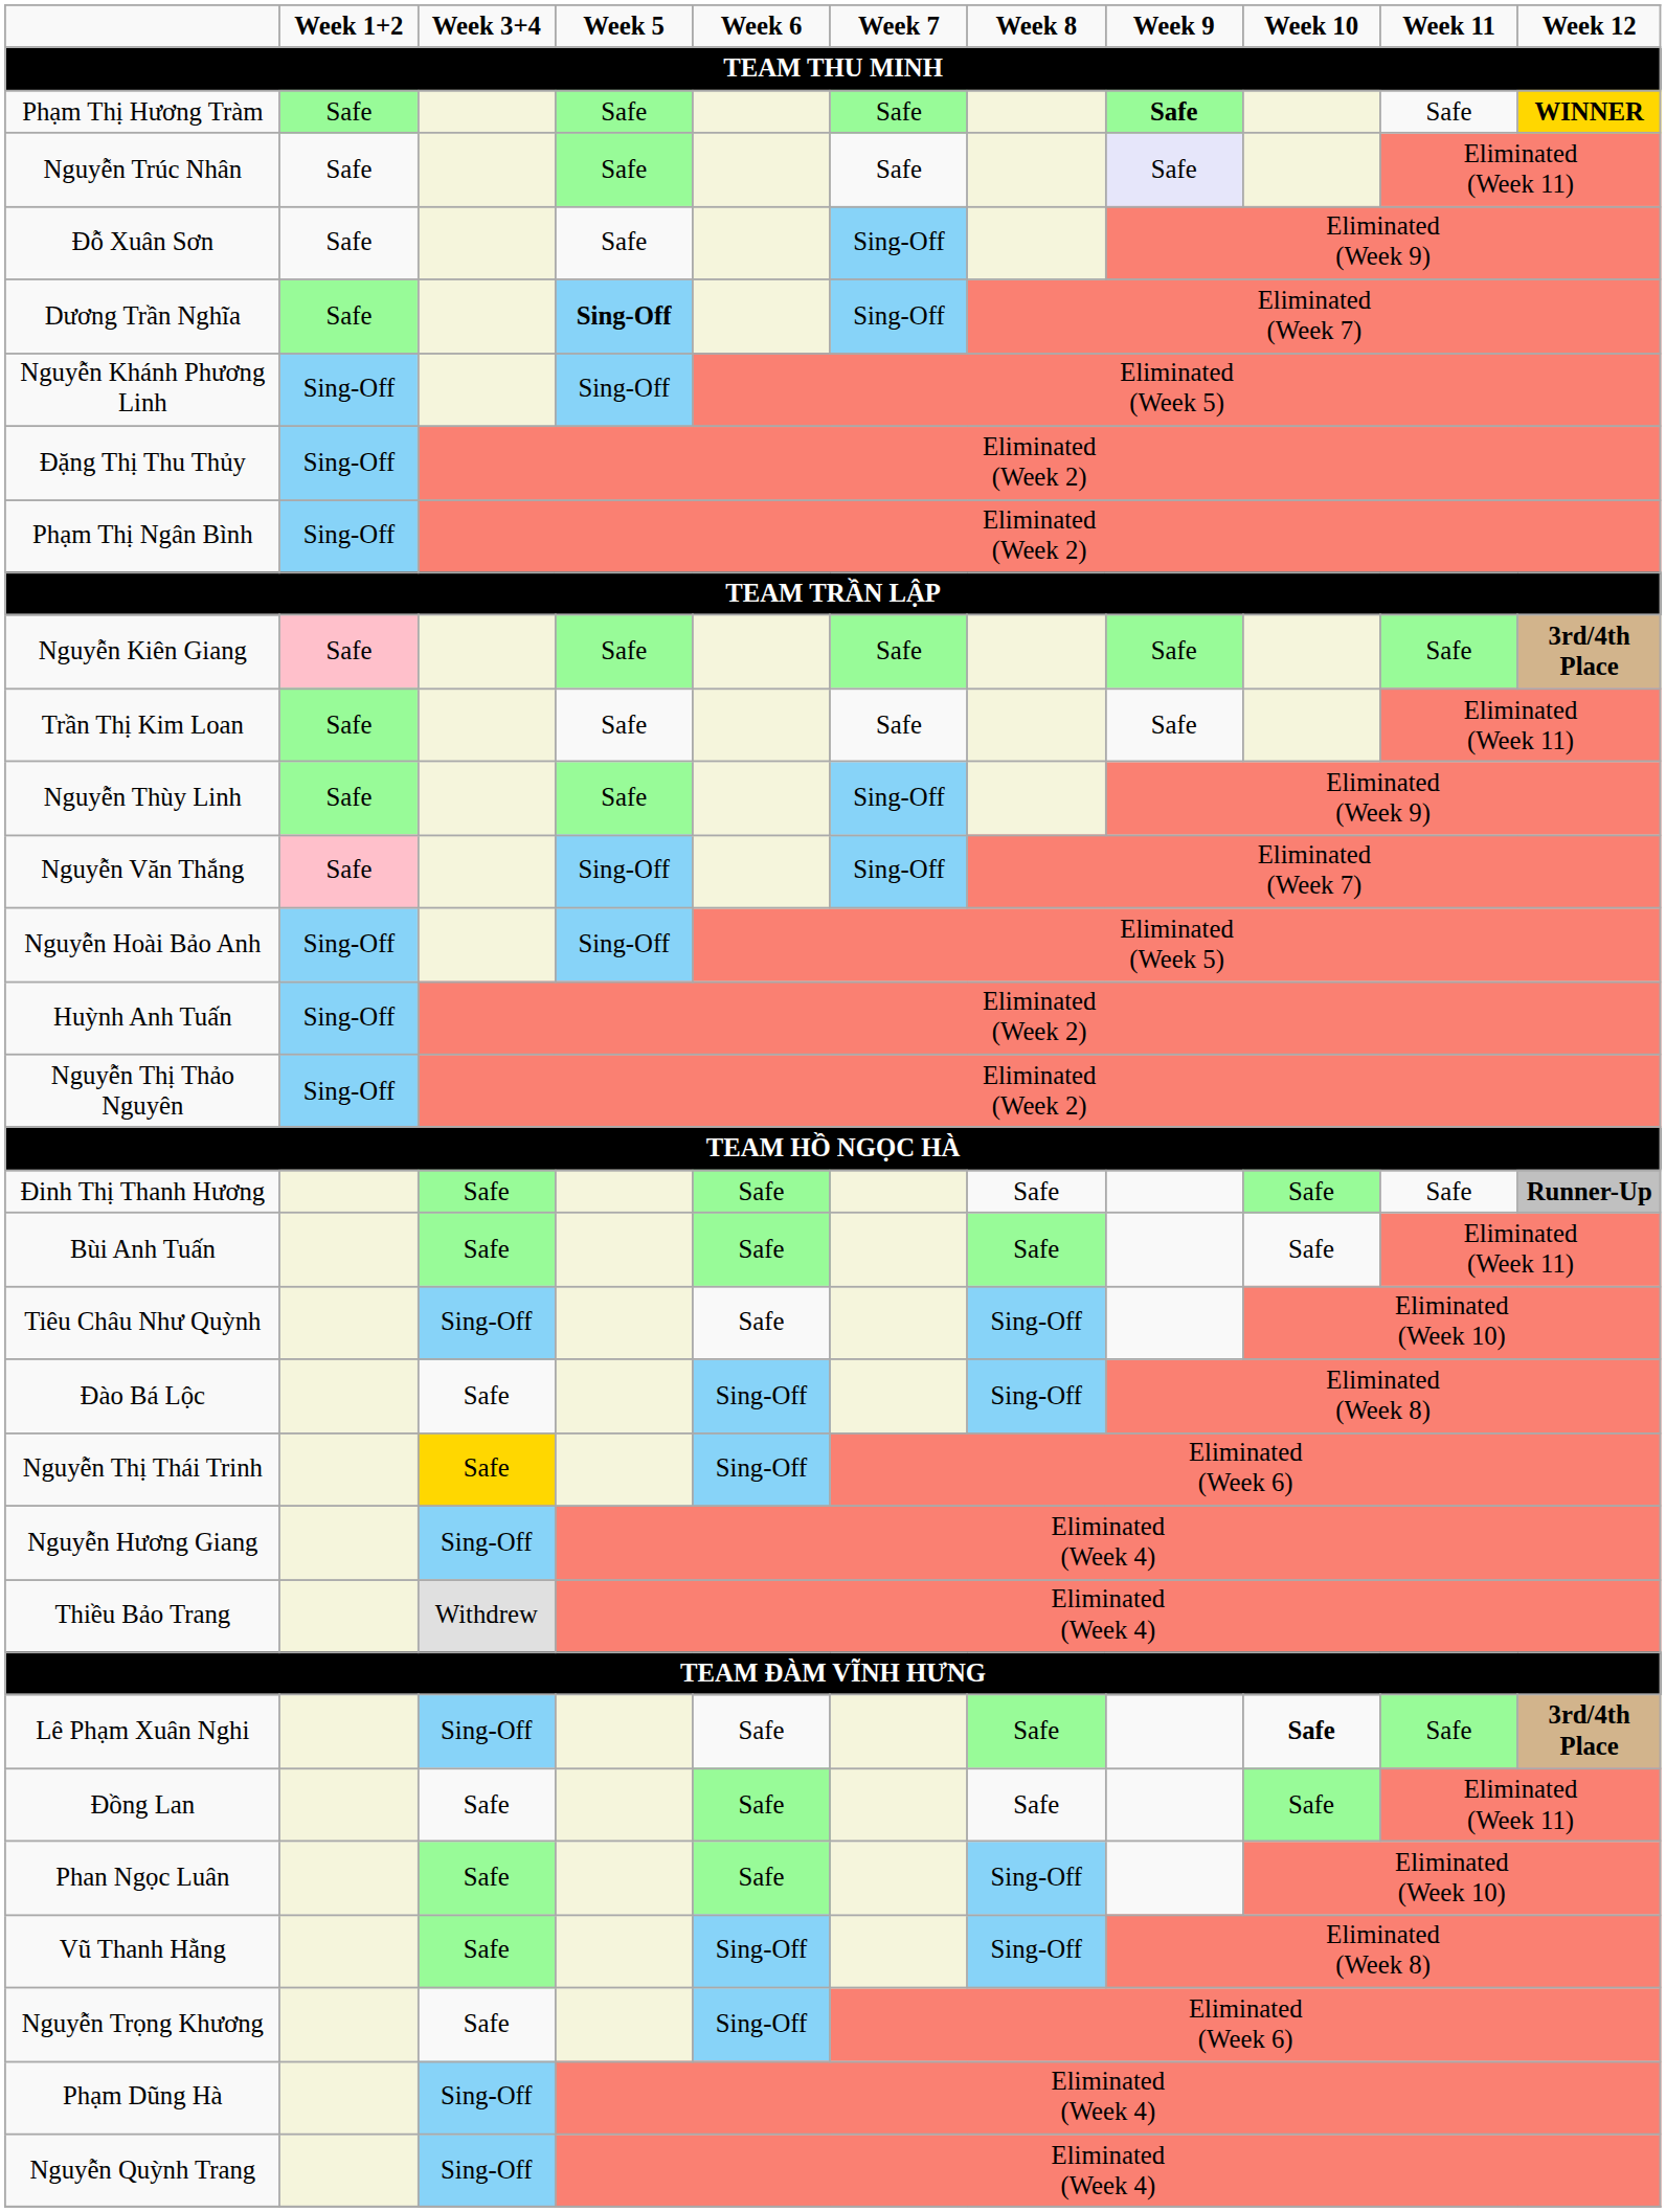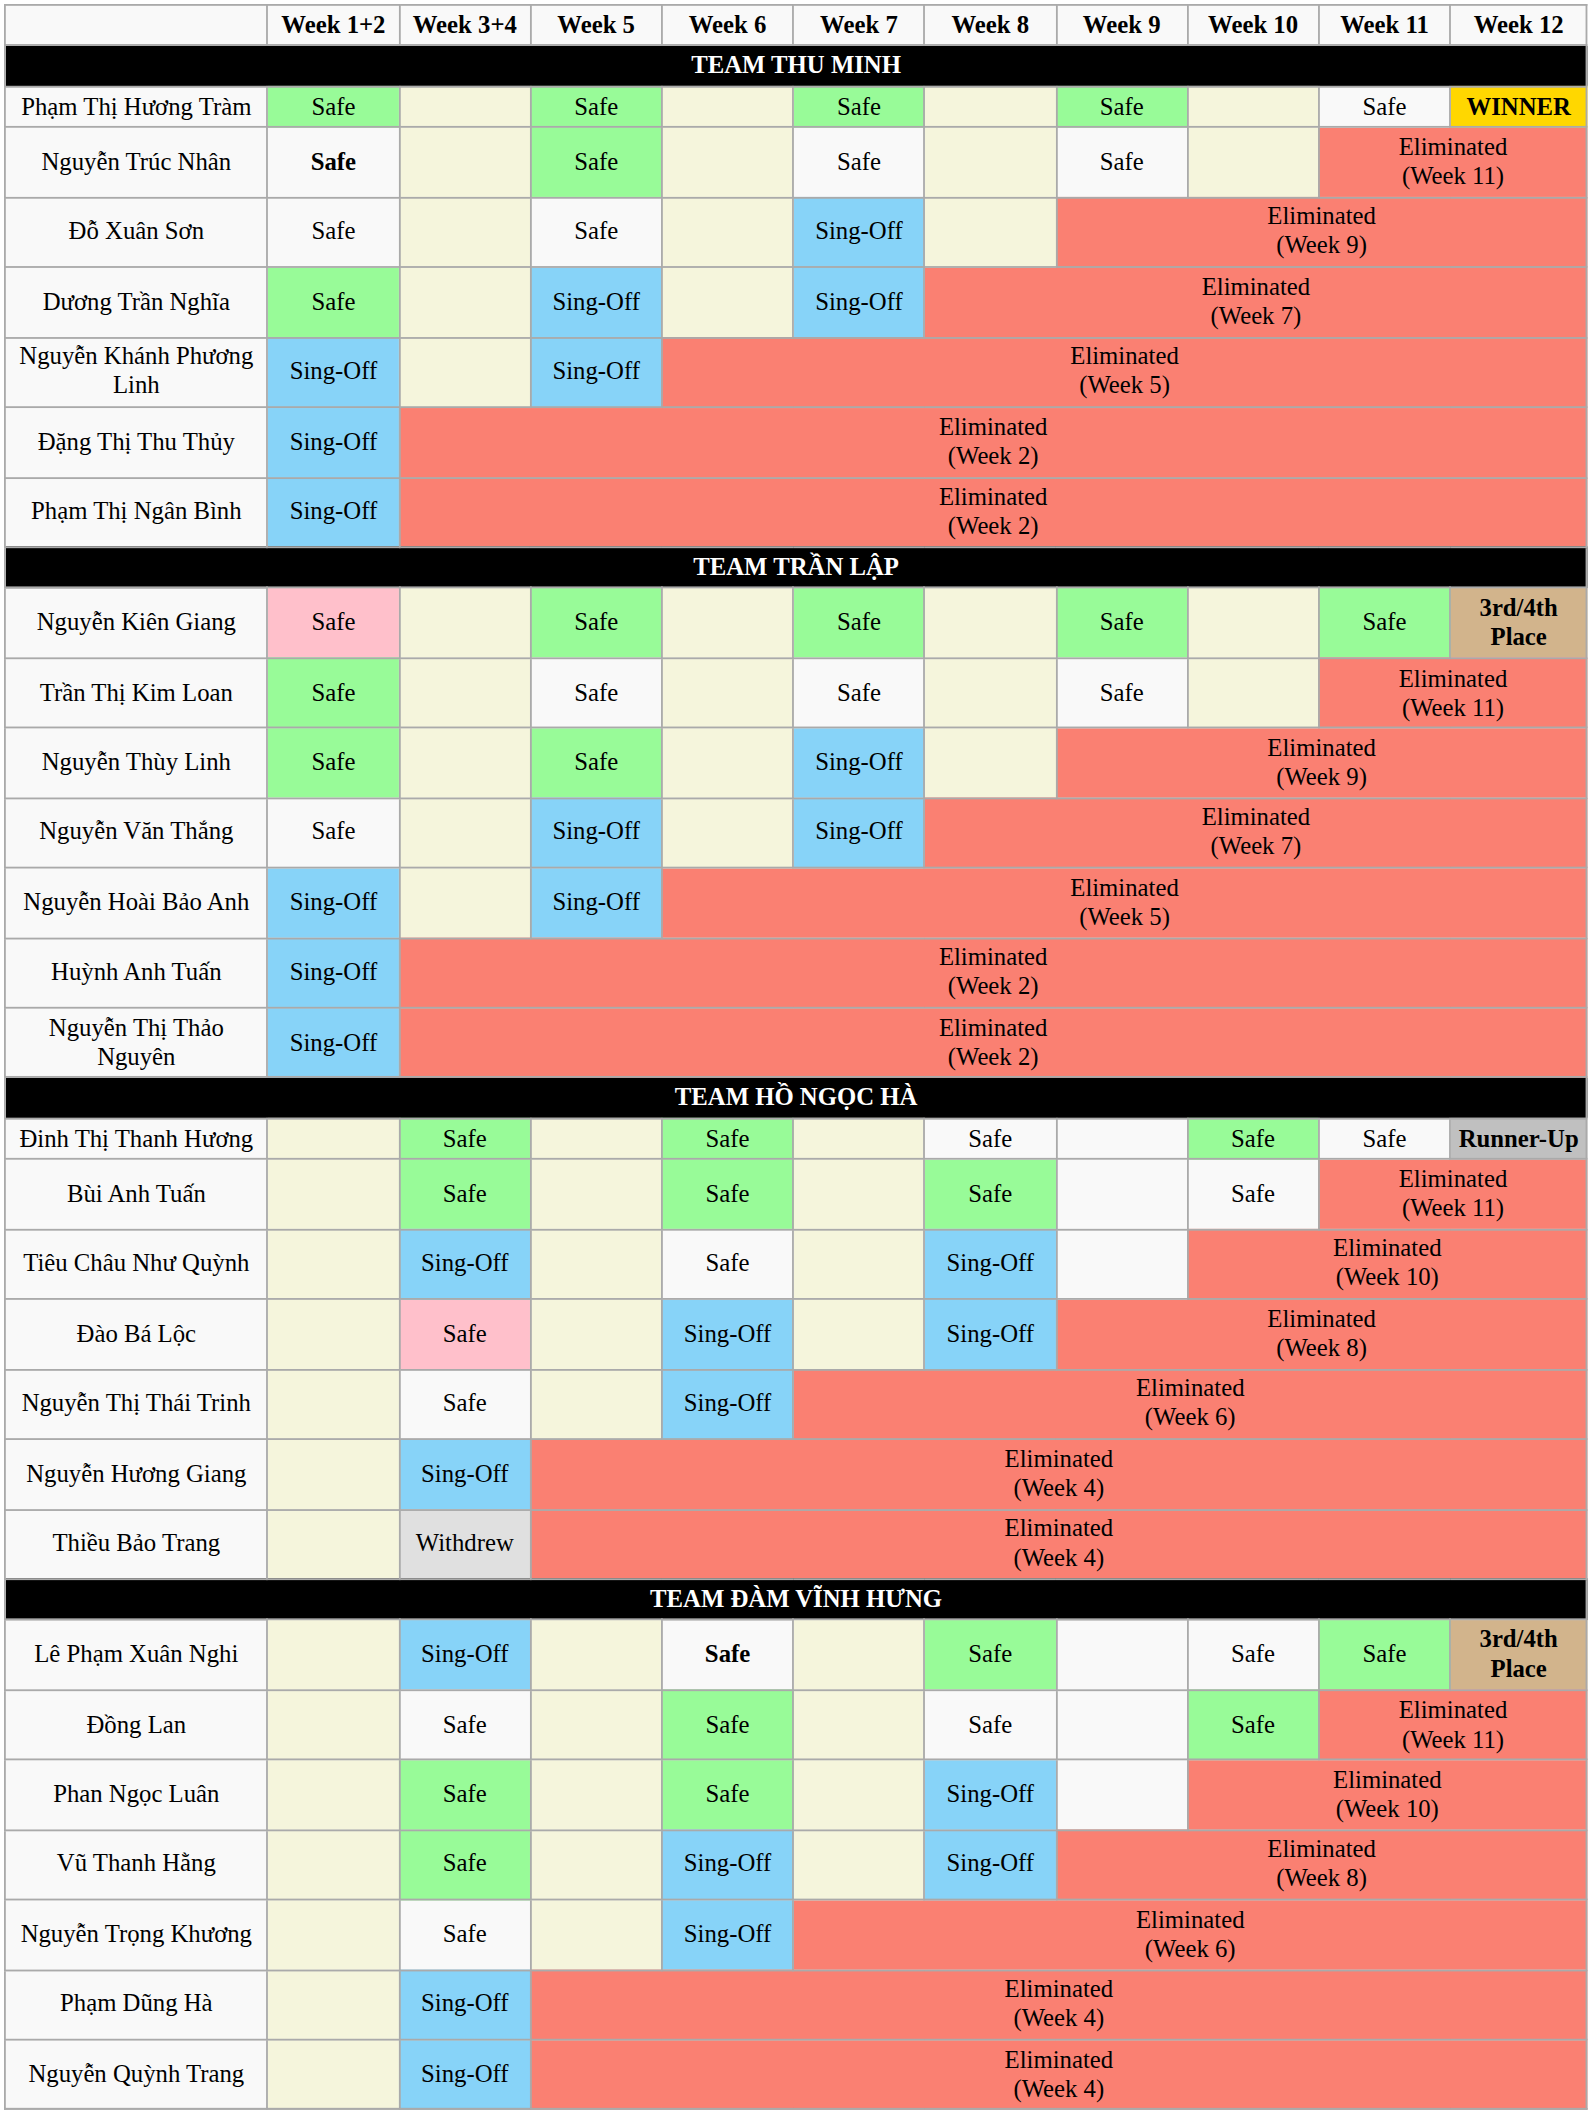Phạm Thị Hương Tràm | Week 9: bold -> normal
Nguyễn Trúc Nhân | Week 1+2: normal -> bold
Nguyễn Trúc Nhân | Week 9: lavender background -> no background
Dương Trần Nghĩa | Week 5: bold -> normal
Nguyễn Văn Thắng | Week 1+2: pink background -> no background
Đào Bá Lộc | Week 3+4: no background -> pink background
Nguyễn Thị Thái Trinh | Week 3+4: gold background -> no background
Lê Phạm Xuân Nghi | Week 6: normal -> bold
Lê Phạm Xuân Nghi | Week 10: bold -> normal
